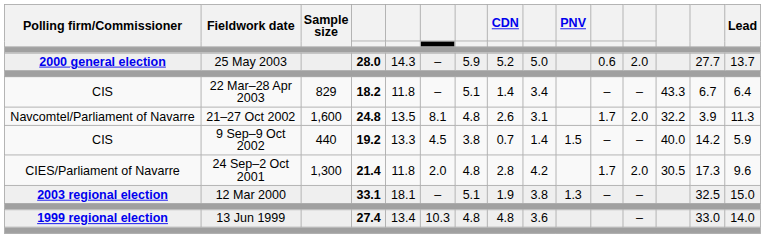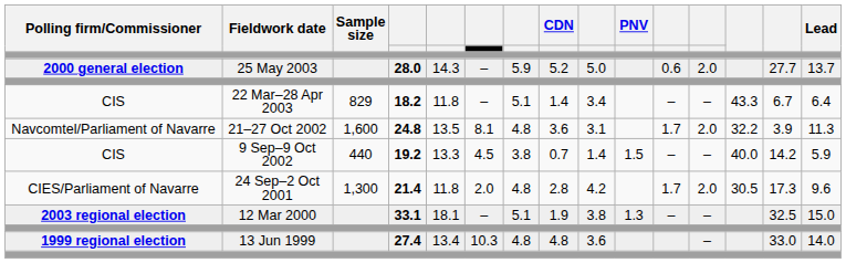21–27 Oct 2002 | CDN: 2.6 -> 3.6
